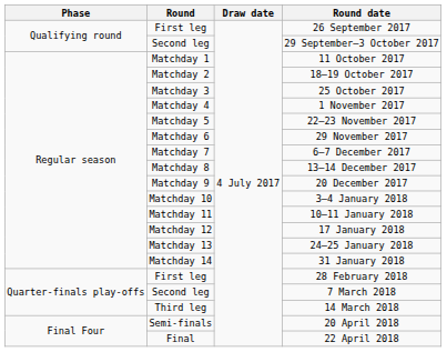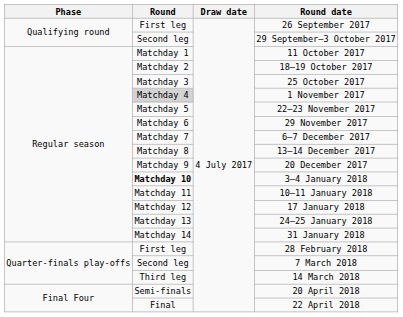1 November 2017 | Round: no background -> lightgrey background
3–4 January 2018 | Round: normal -> bold
